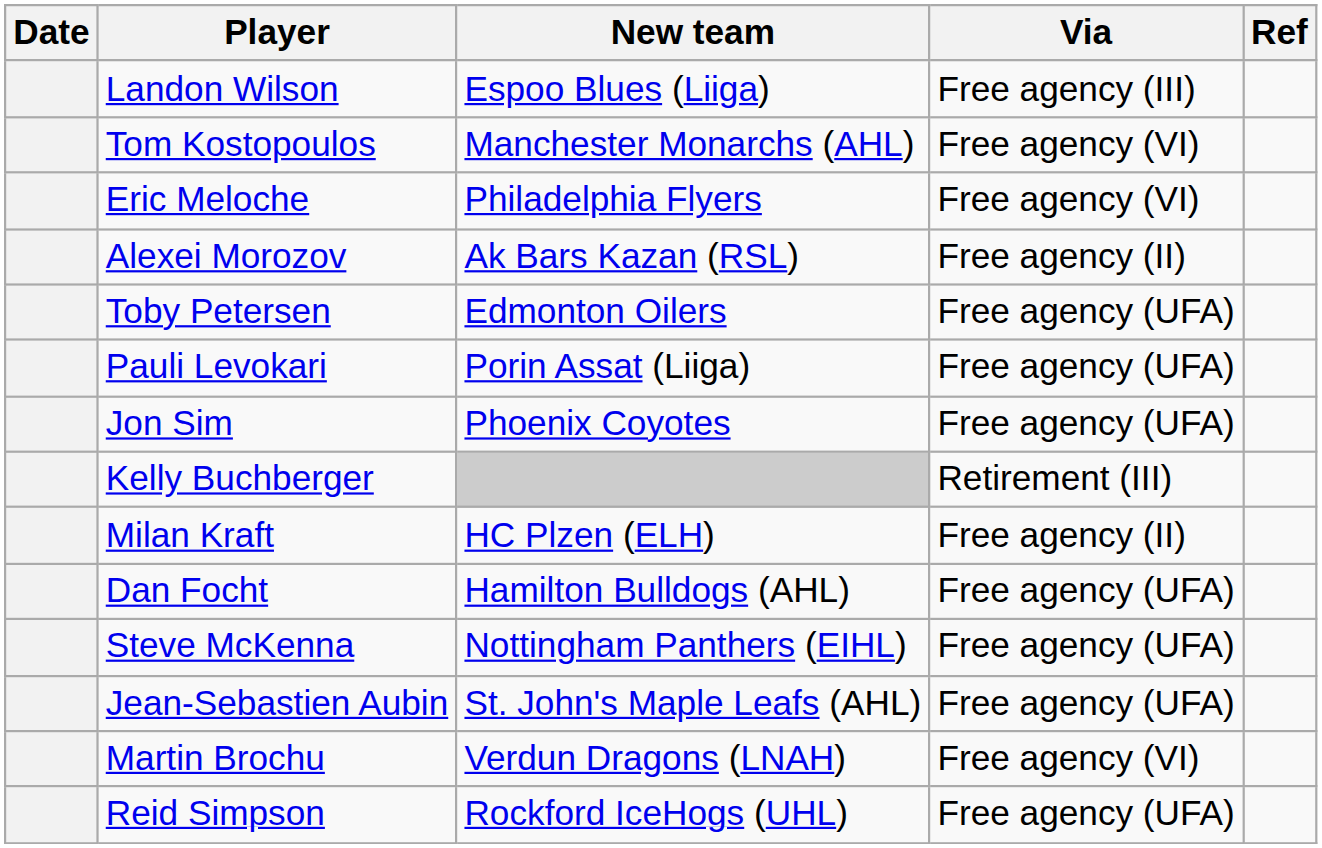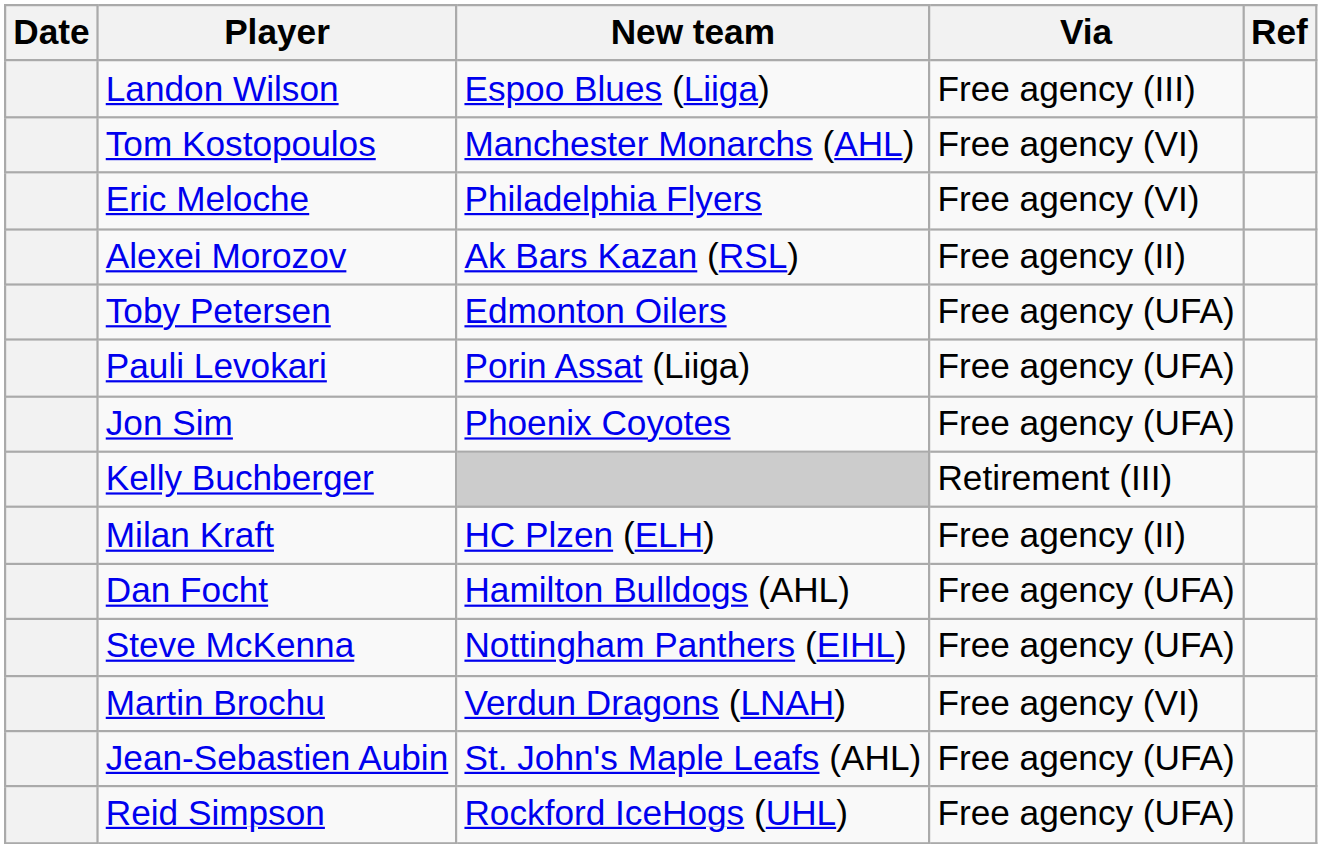rows swapped: Jean-Sebastien Aubin <-> Martin Brochu
